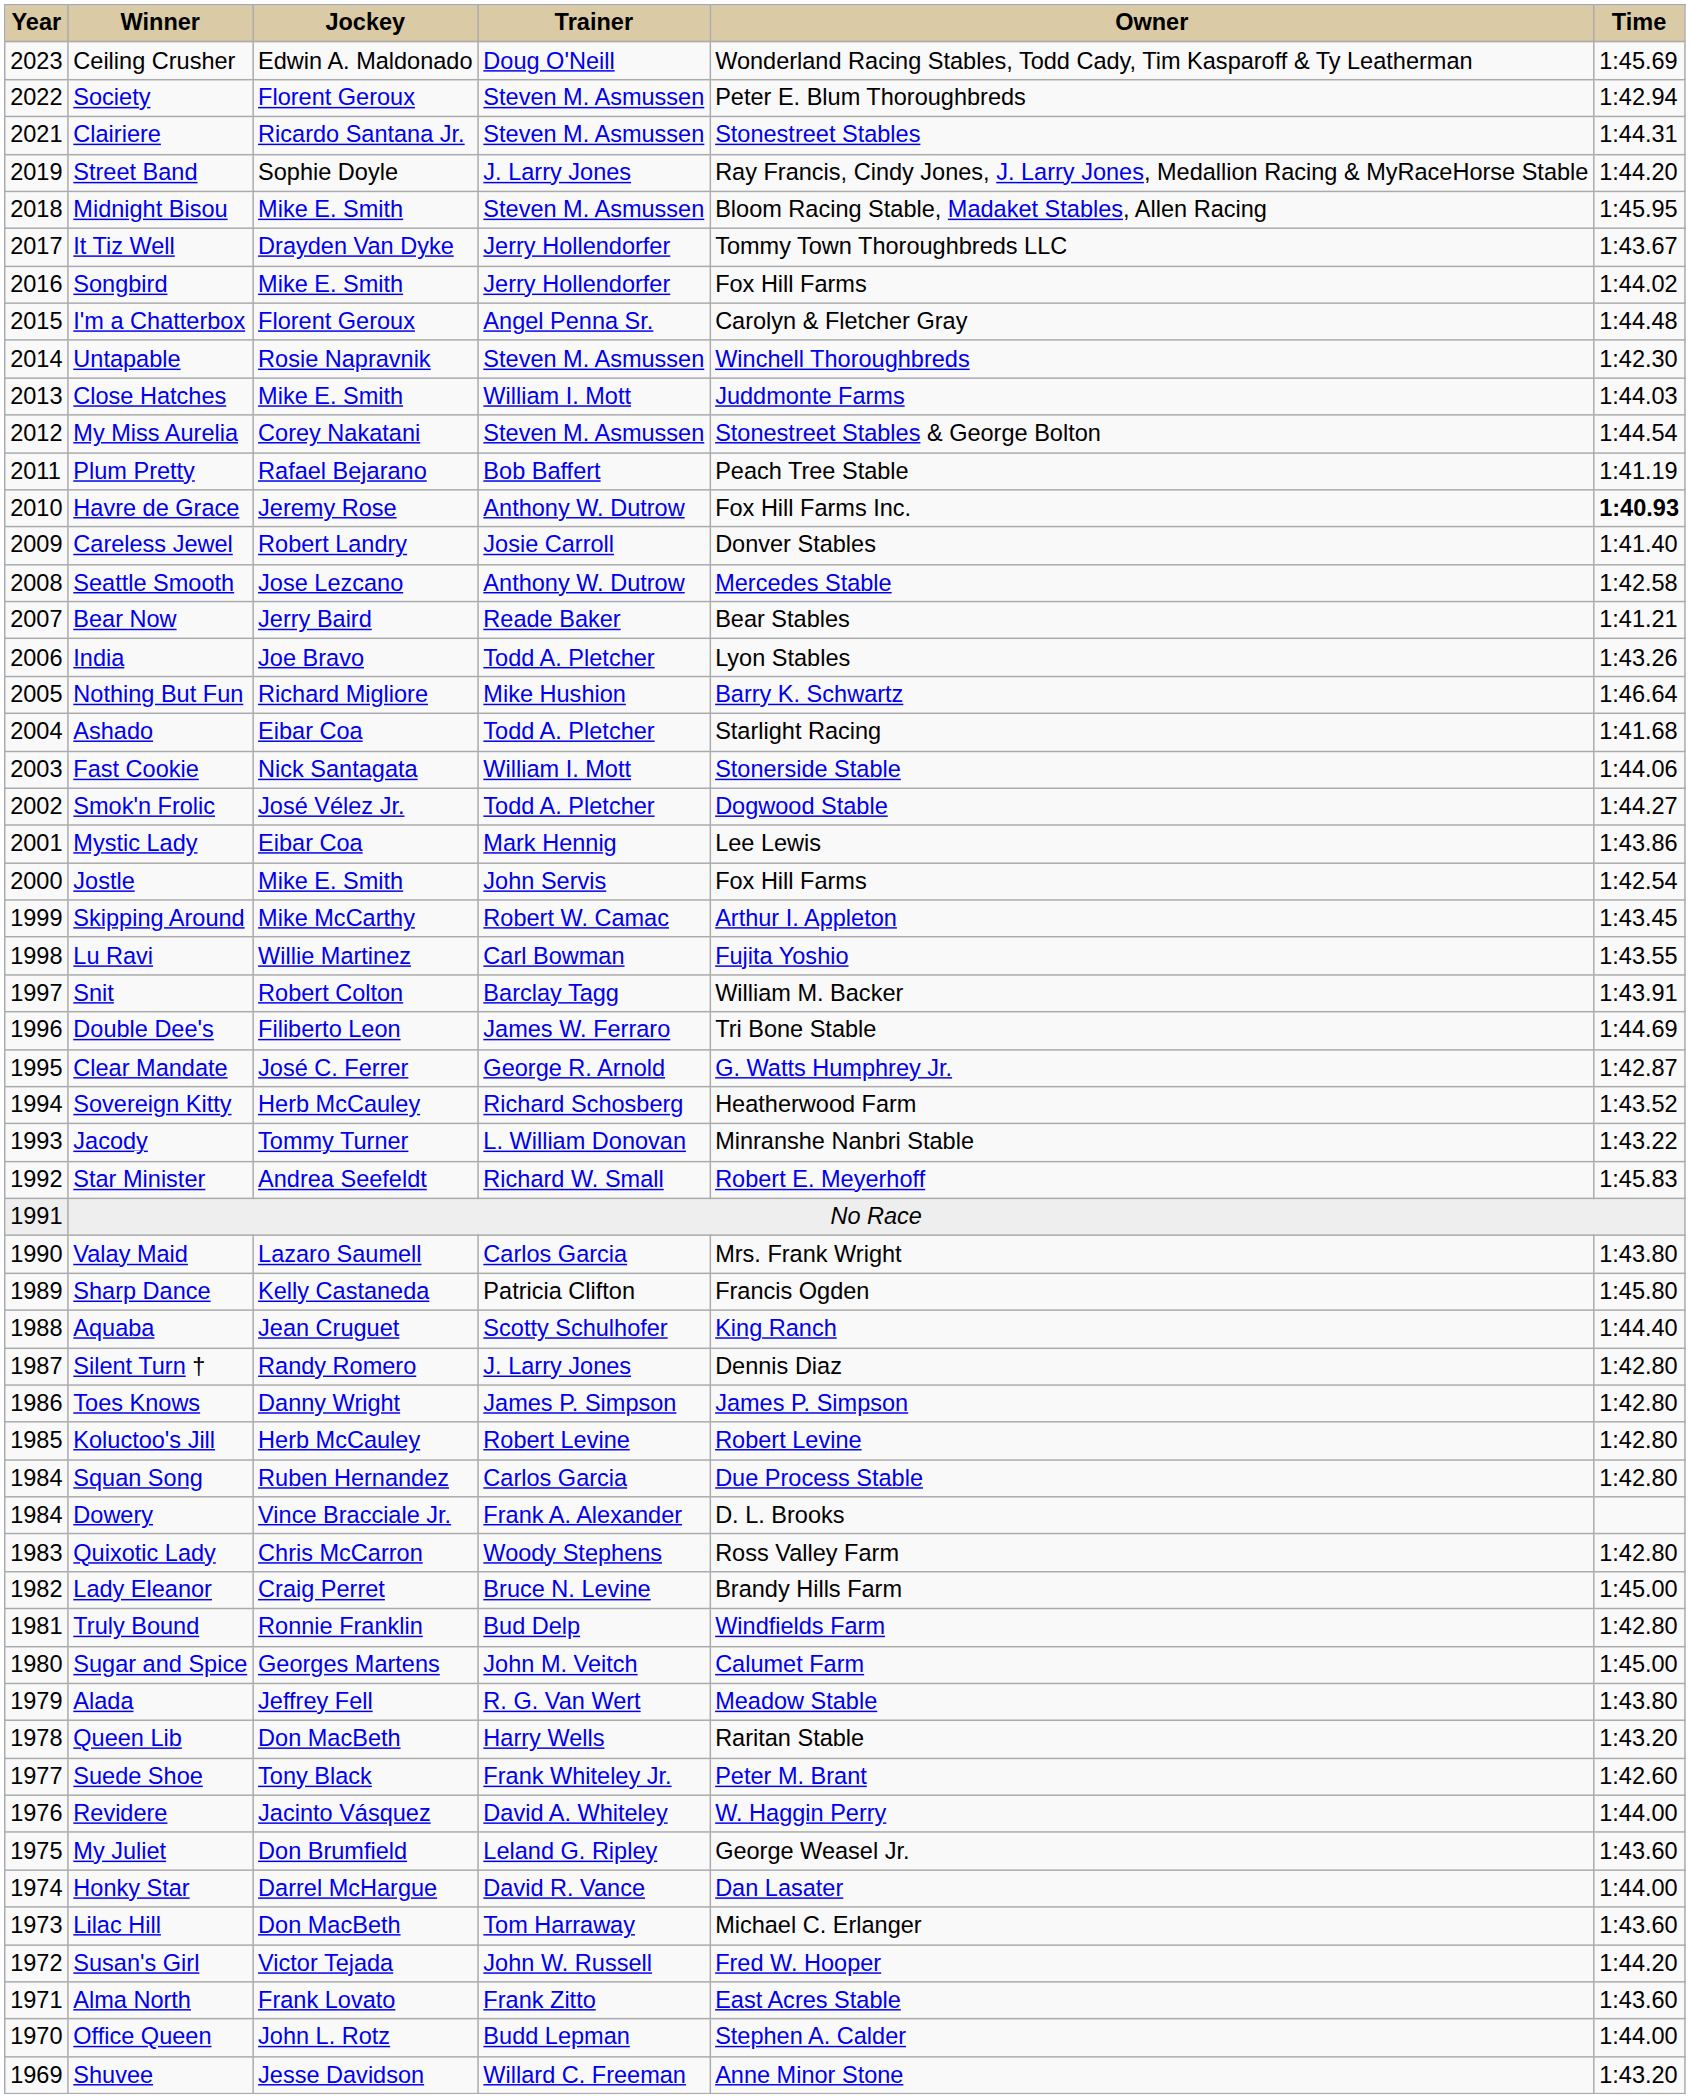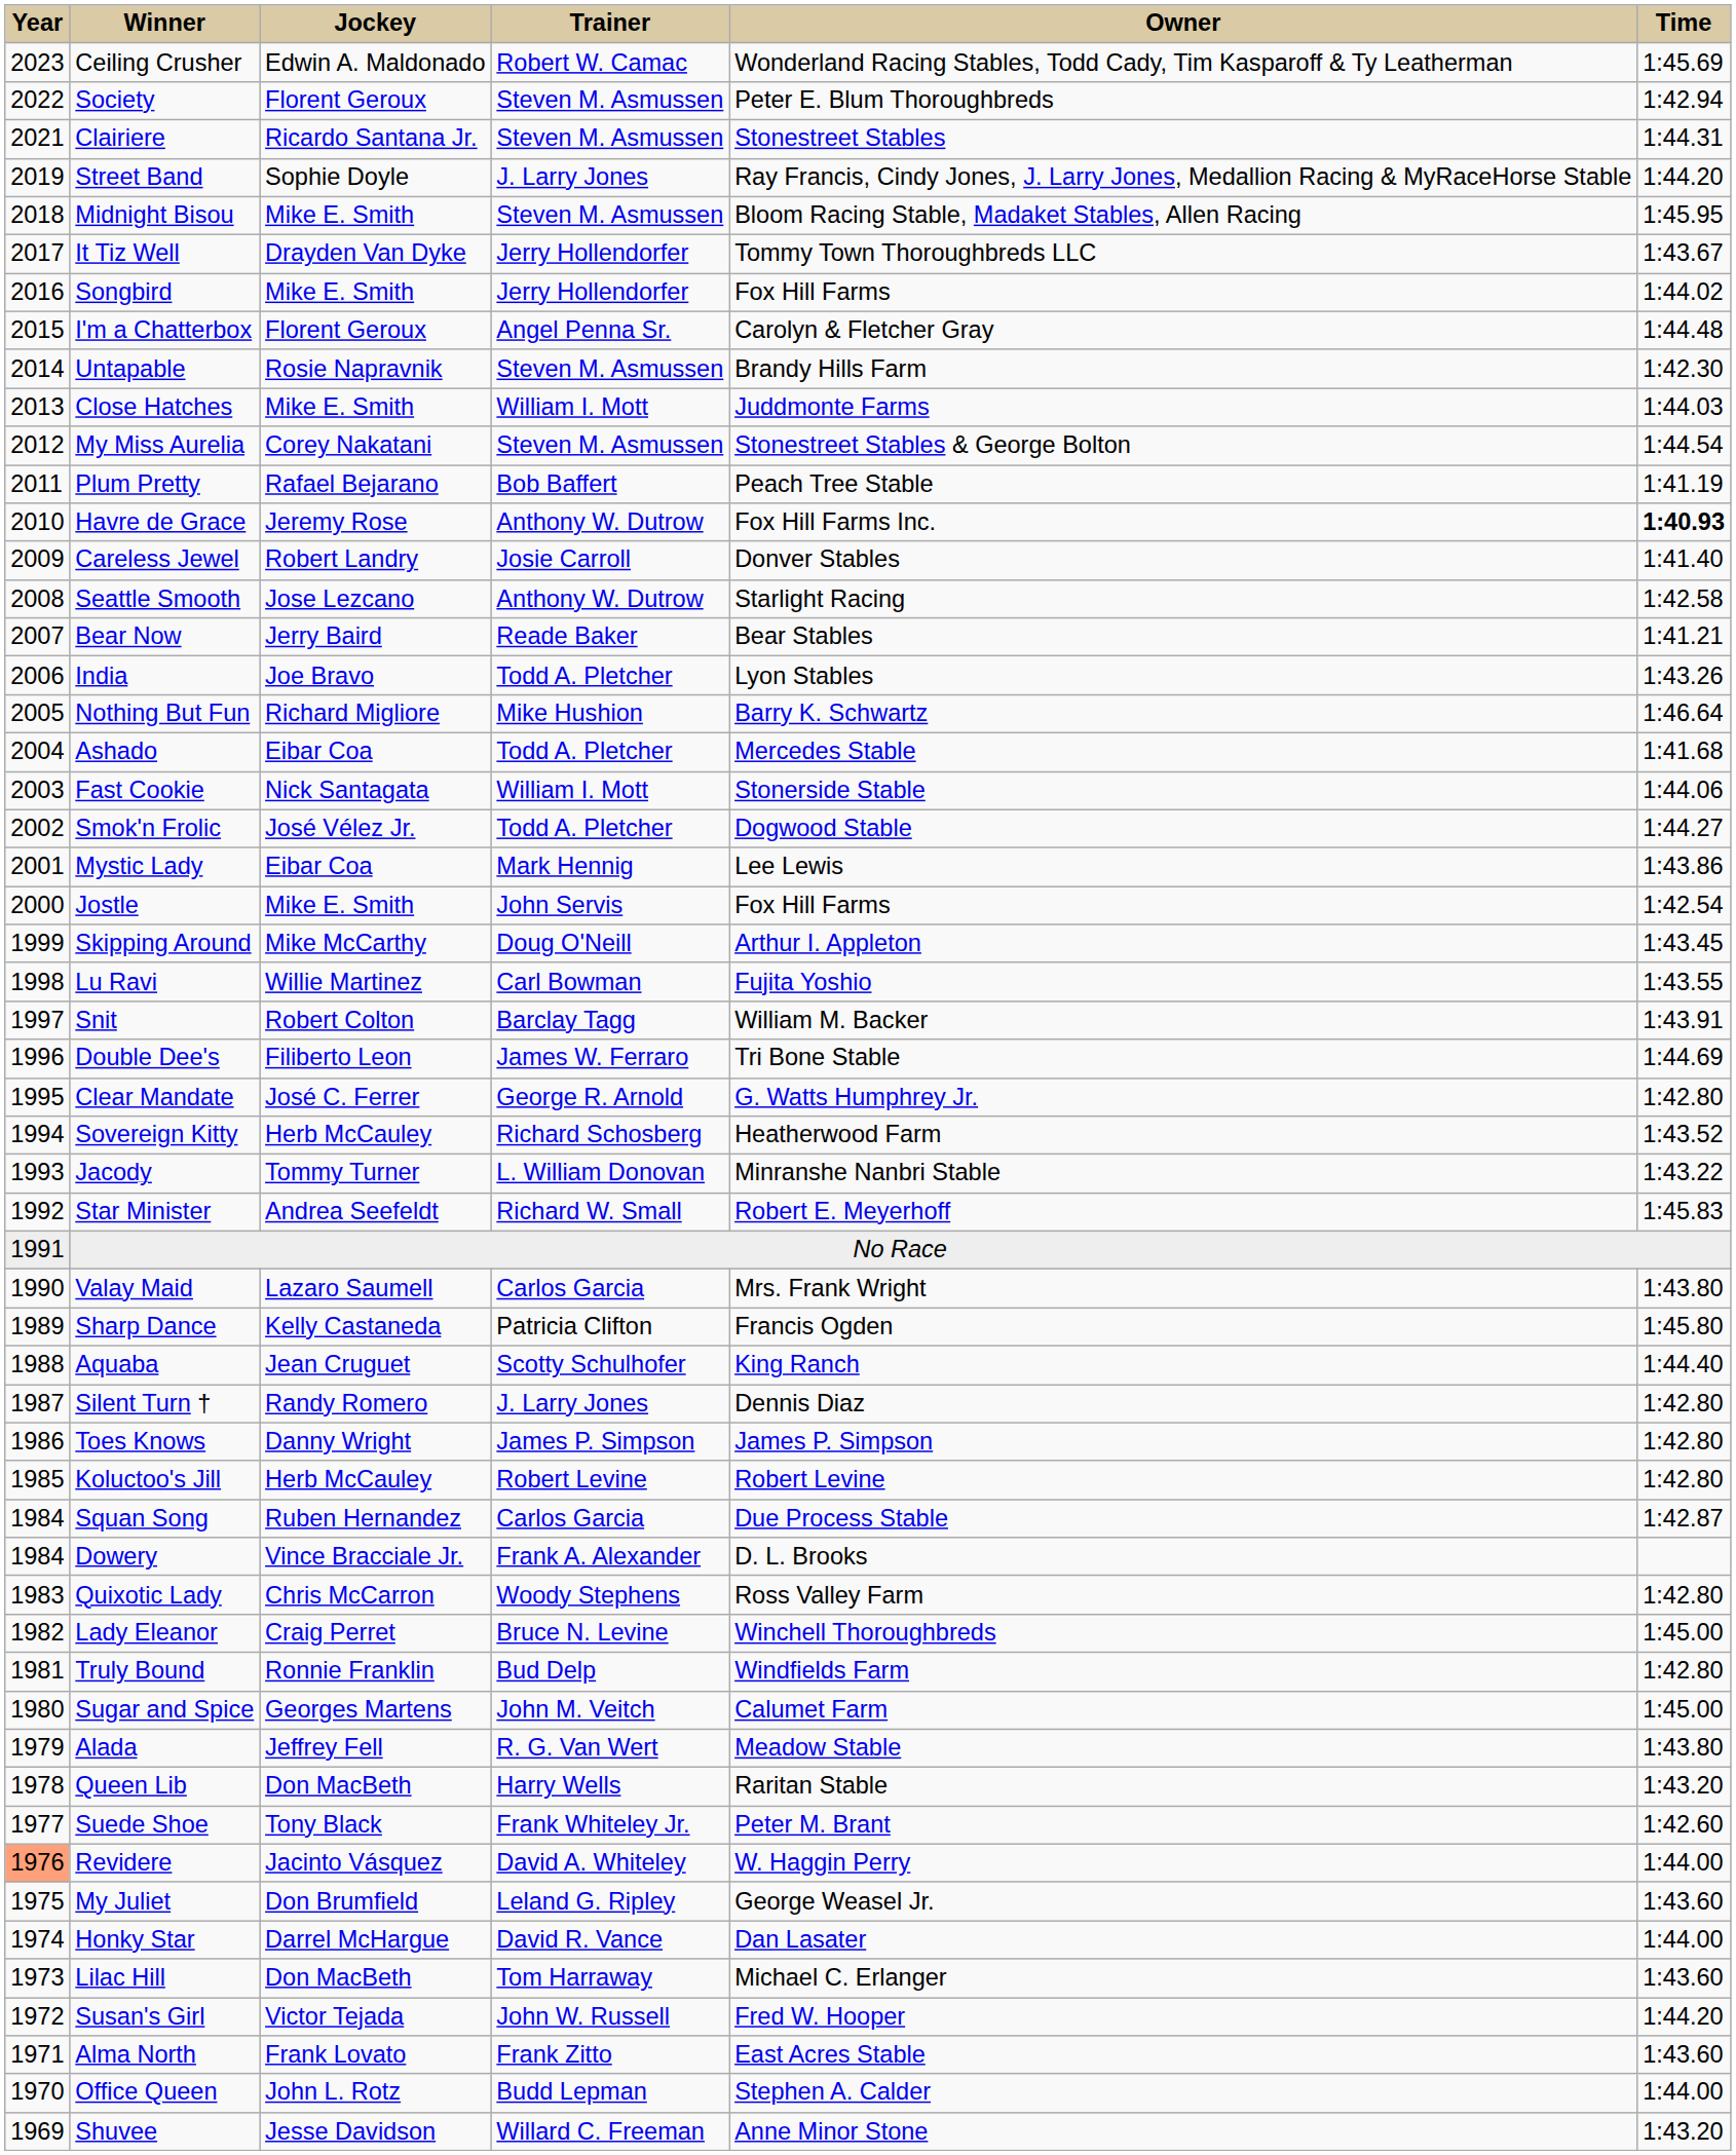Ceiling Crusher | Trainer: Doug O'Neill -> Robert W. Camac
Untapable | Owner: Winchell Thoroughbreds -> Brandy Hills Farm
Seattle Smooth | Owner: Mercedes Stable -> Starlight Racing
Ashado | Owner: Starlight Racing -> Mercedes Stable
Skipping Around | Trainer: Robert W. Camac -> Doug O'Neill
Clear Mandate | Time: 1:42.87 -> 1:42.80
Squan Song | Time: 1:42.80 -> 1:42.87
Lady Eleanor | Owner: Brandy Hills Farm -> Winchell Thoroughbreds
Revidere | Year: no background -> lightsalmon background
